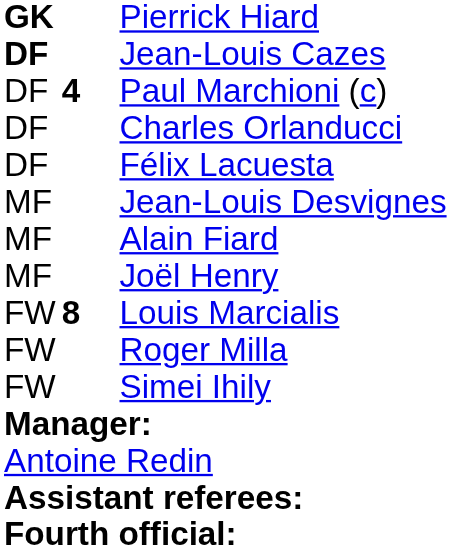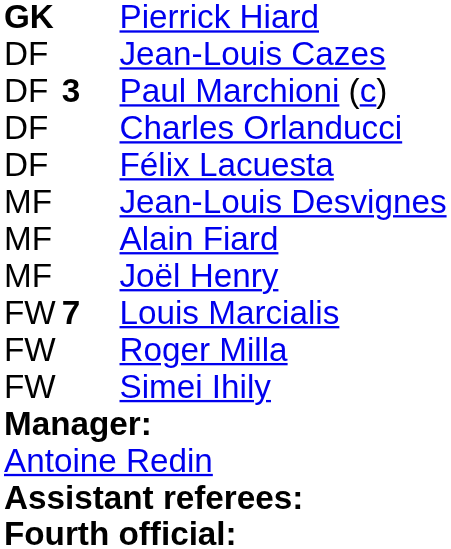Jean-Louis Cazes | column 1: bold -> normal
Paul Marchioni (c) | column 2: 4 -> 3
Louis Marcialis | column 2: 8 -> 7
